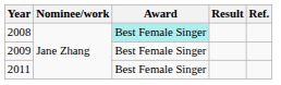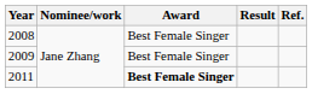2008 | Award: paleturquoise background -> no background
2011 | Award: normal -> bold
